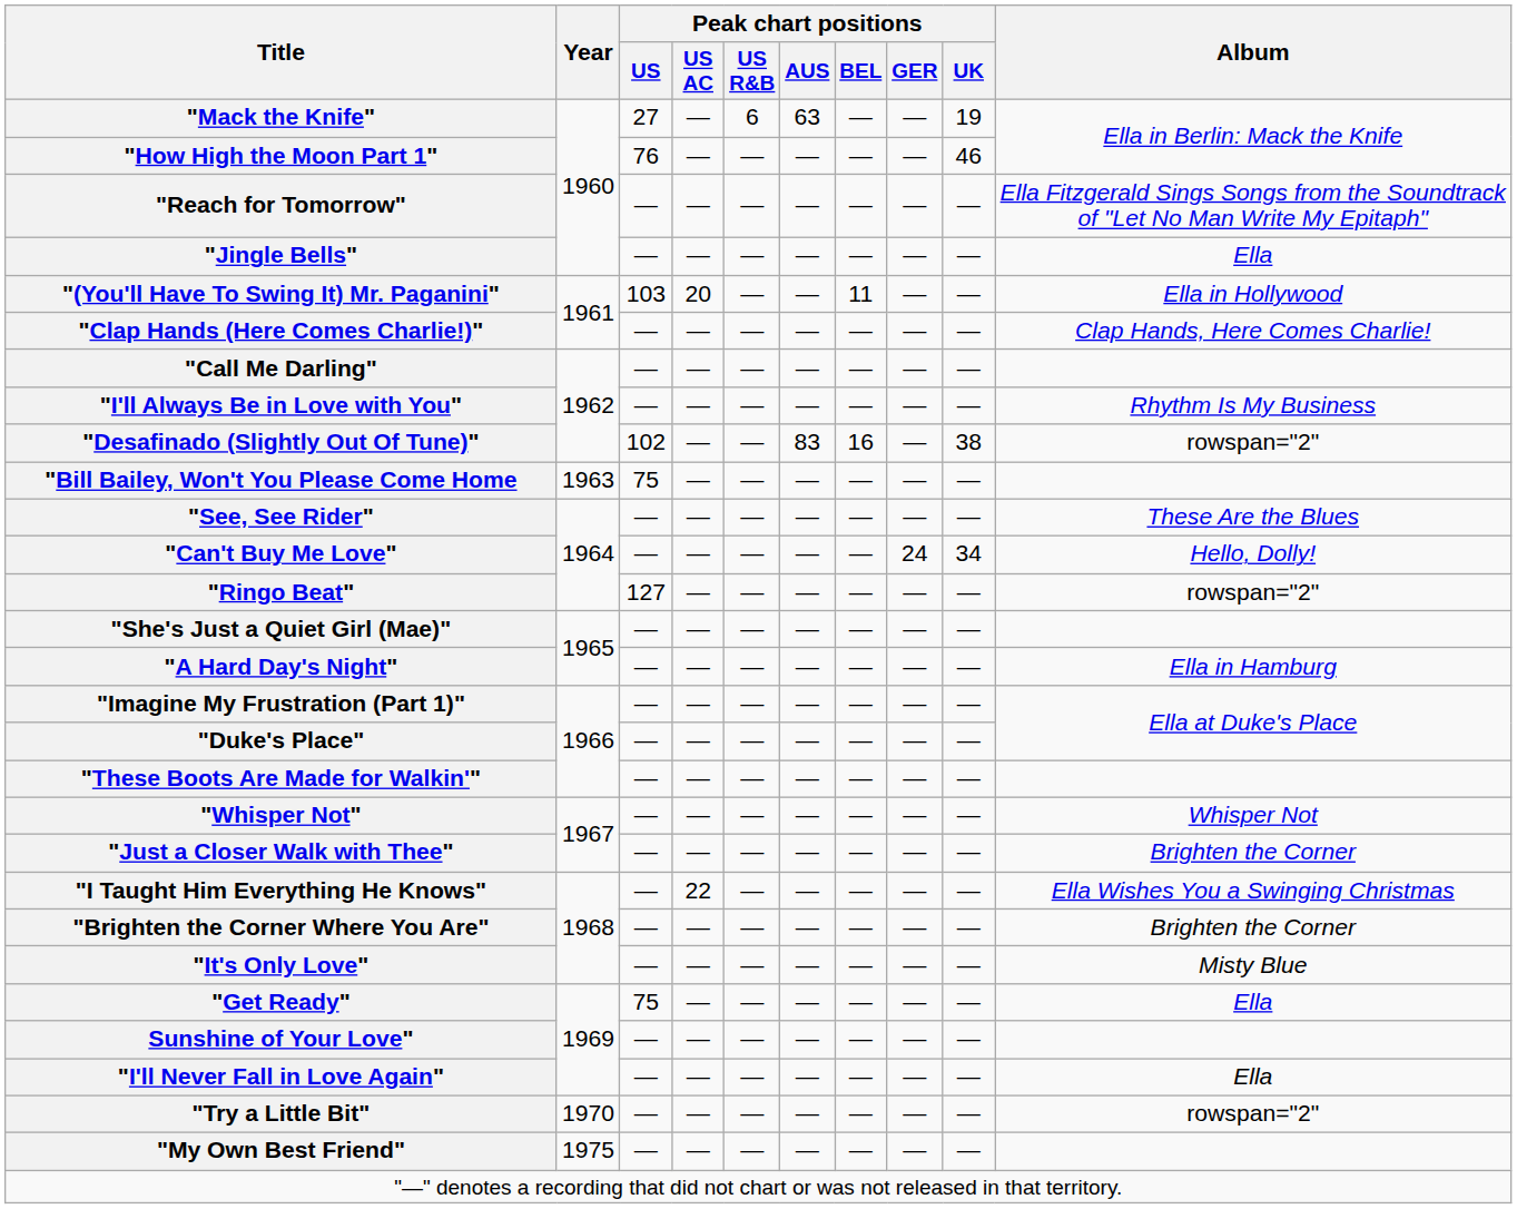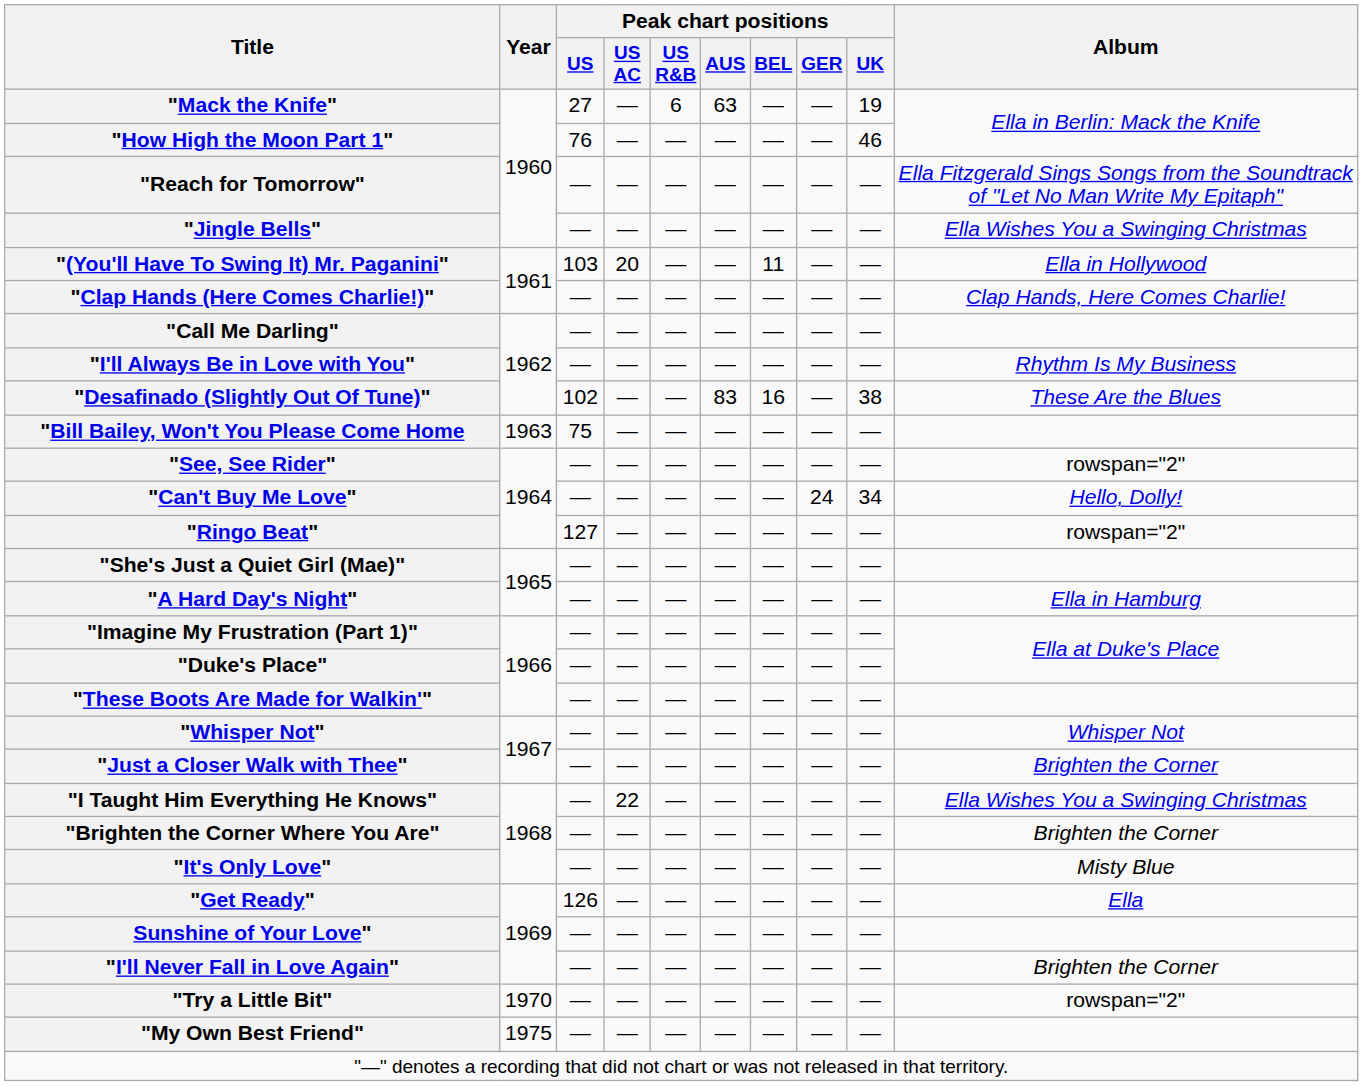"Jingle Bells" | Album: Ella -> Ella Wishes You a Swinging Christmas
"Desafinado (Slightly Out Of Tune)" | Album: rowspan="2" -> These Are the Blues
"See, See Rider" | Album: These Are the Blues -> rowspan="2"
"Get Ready" | Peak chart positions / US: 75 -> 126
"I'll Never Fall in Love Again" | Album: Ella -> Brighten the Corner
